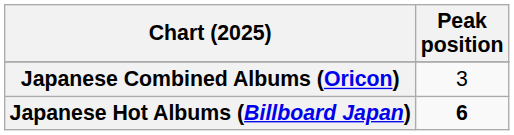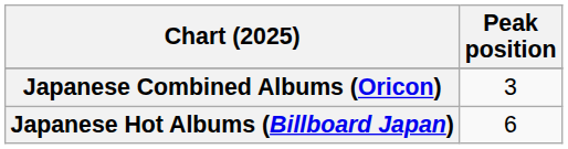Japanese Hot Albums (Billboard Japan) | Peak position: bold -> normal
